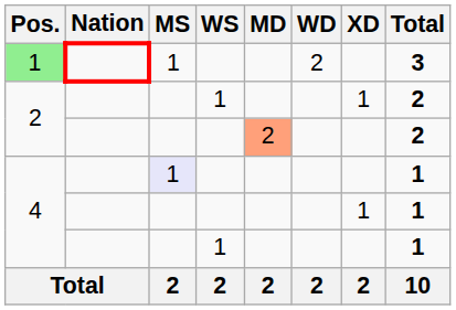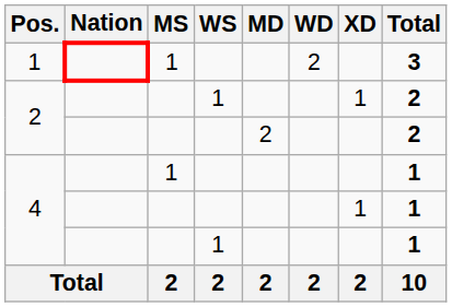row 2 | Pos.: lightgreen background -> no background
row 4 | MD: lightsalmon background -> no background
row 5 | MS: lavender background -> no background
